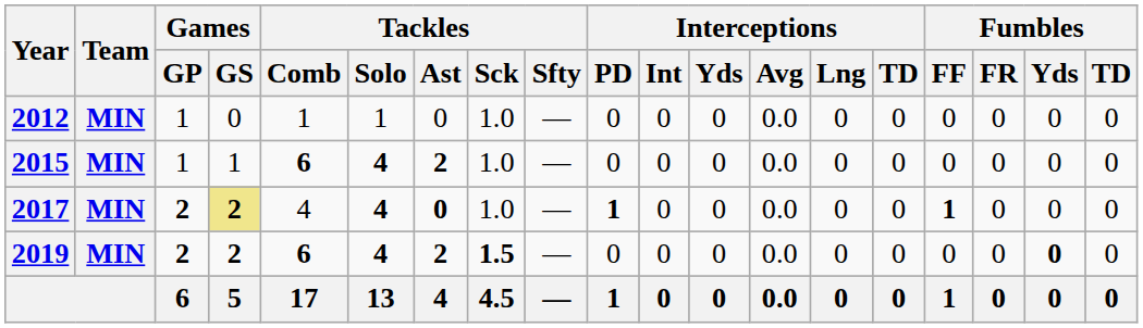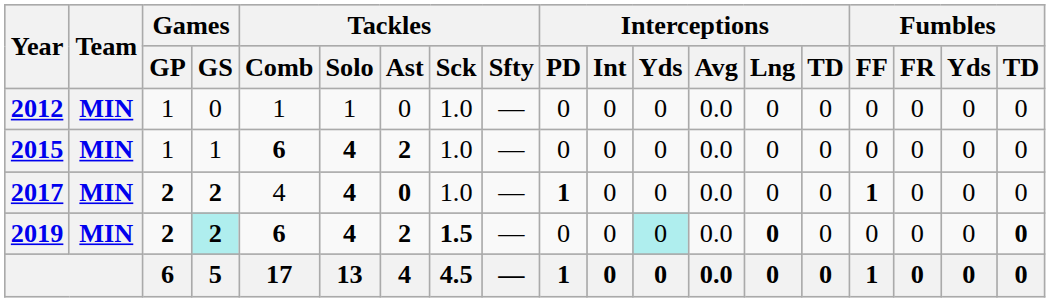2017 | Games / GS: khaki background -> no background
2019 | Games / GS: no background -> paleturquoise background
2019 | Interceptions / Yds: no background -> paleturquoise background
2019 | Interceptions / Lng: normal -> bold
2019 | Fumbles / Yds: bold -> normal
2019 | Fumbles / TD: normal -> bold
